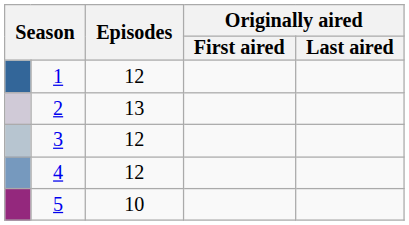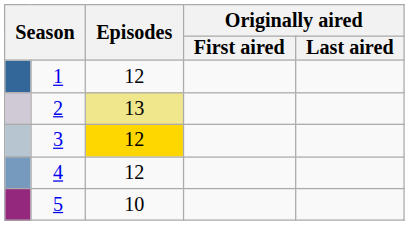2 | Episodes: no background -> khaki background
3 | Episodes: no background -> gold background
